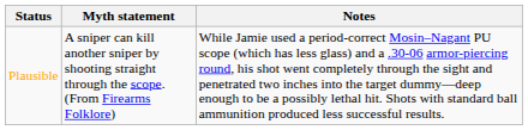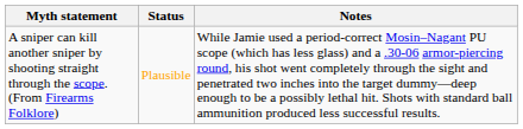columns swapped: Myth statement <-> Status
